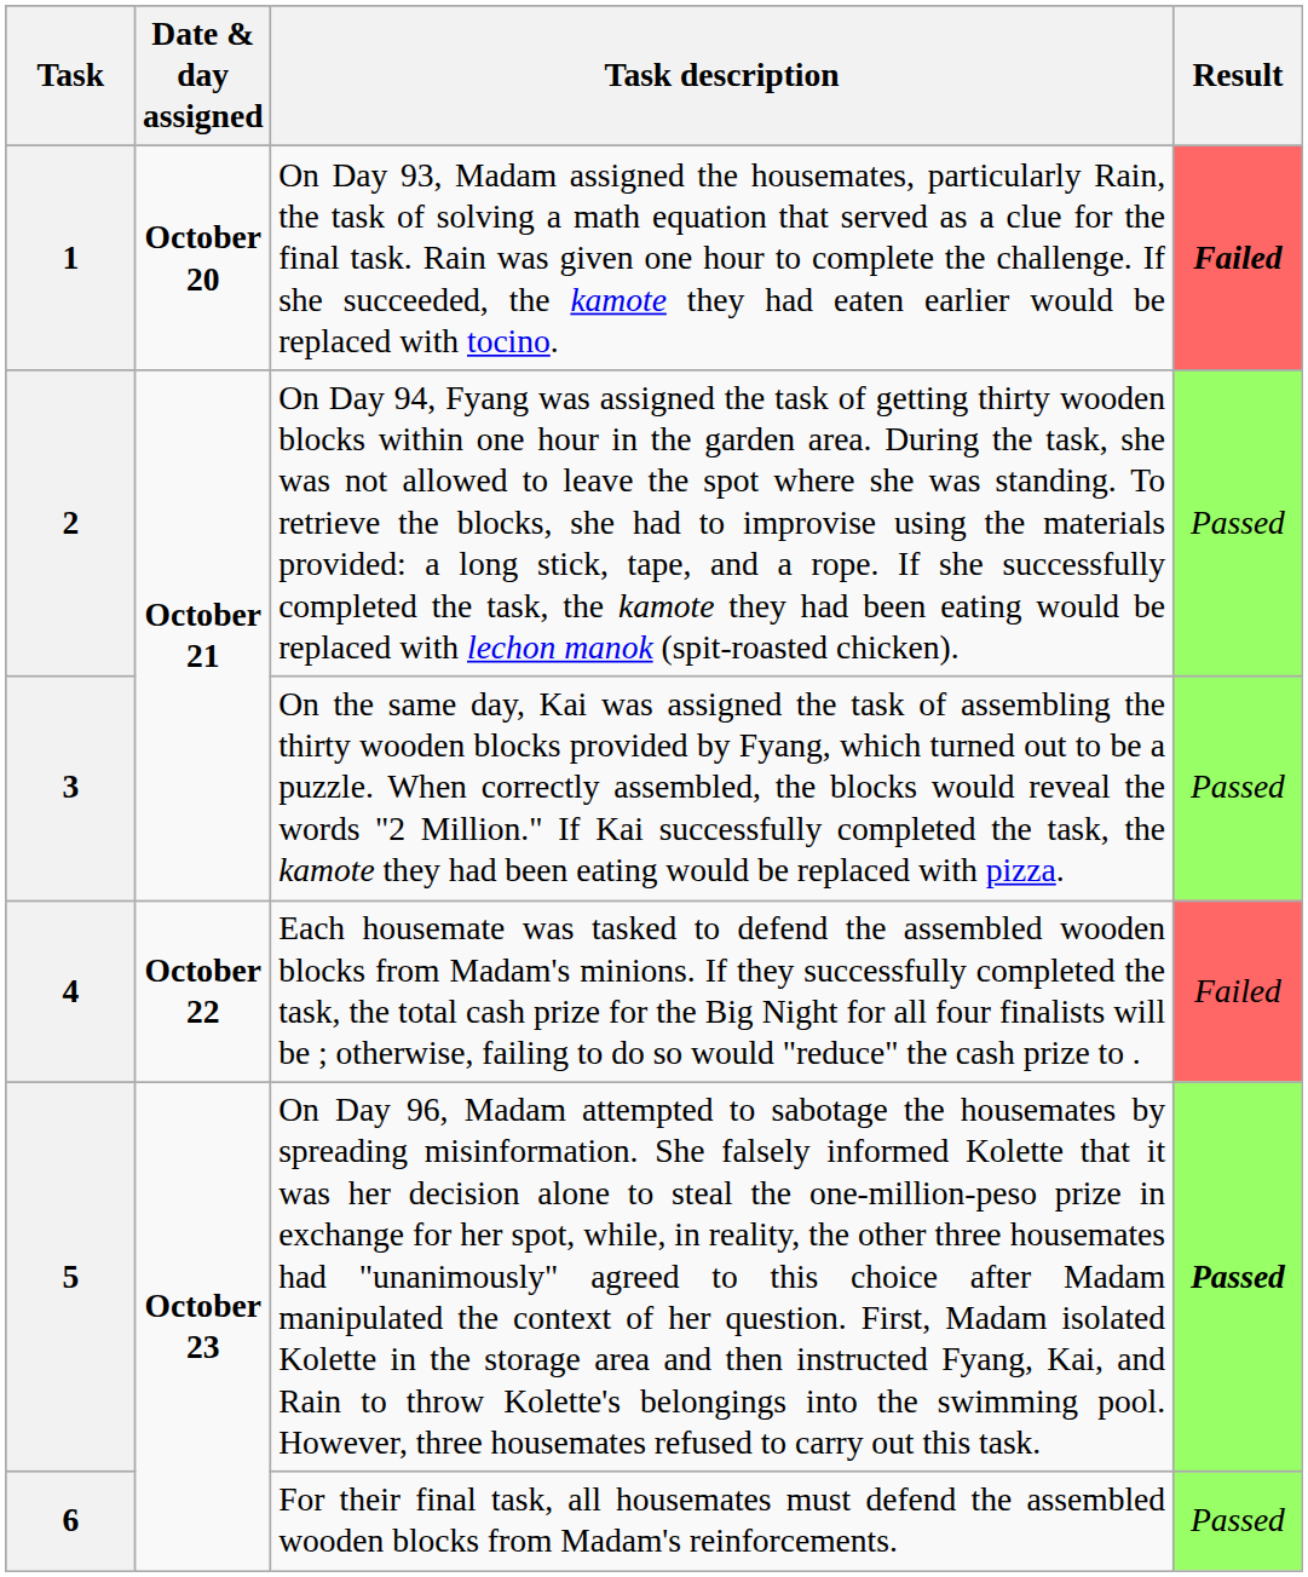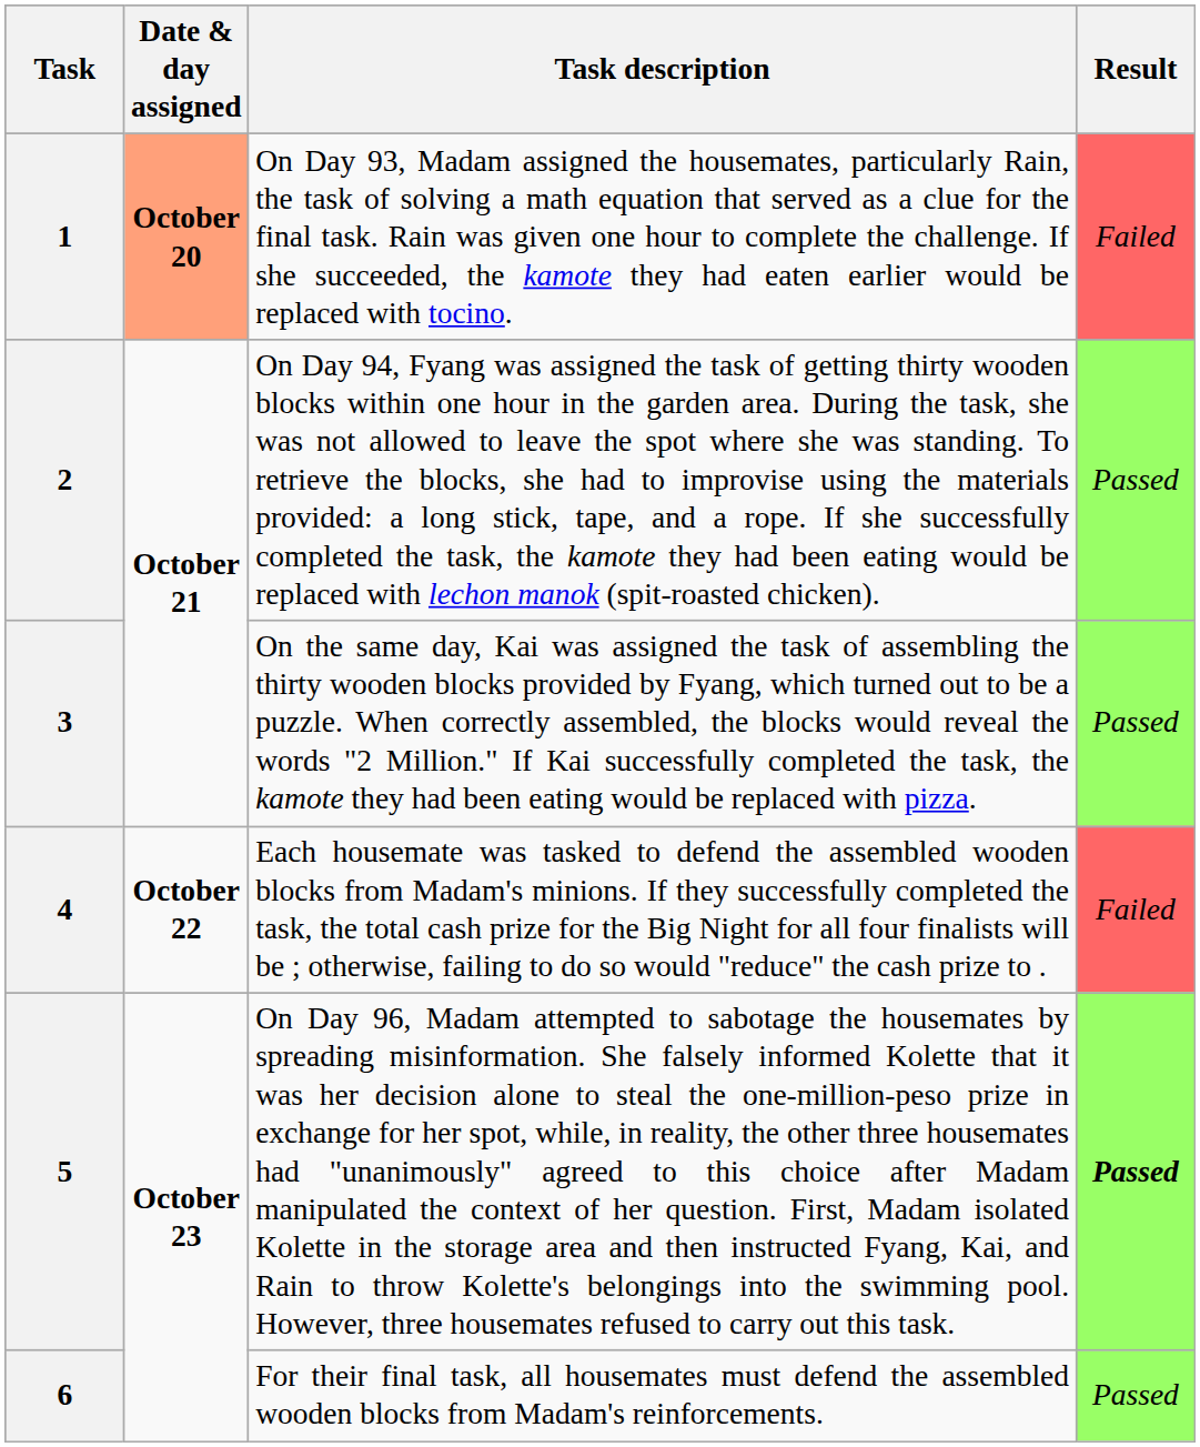1 | Date & day assigned: no background -> lightsalmon background
1 | Result: bold -> normal
